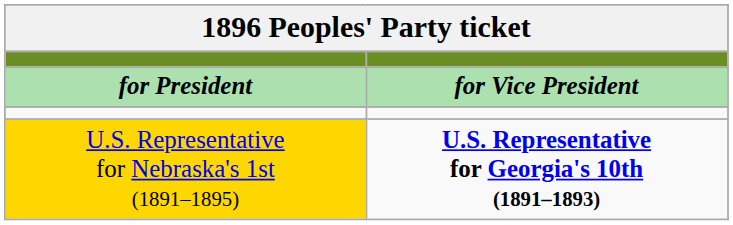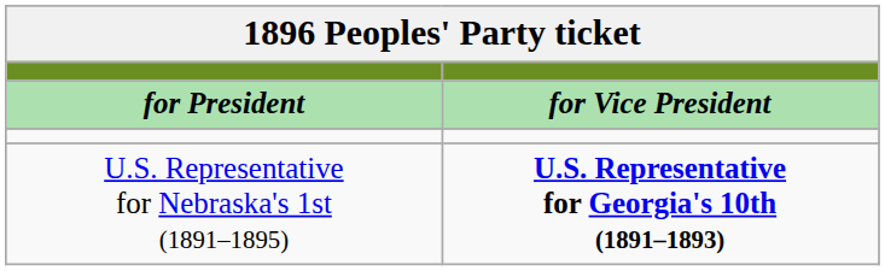row 5 | column 1: gold background -> no background
